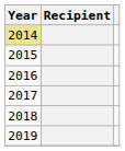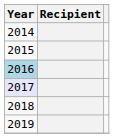2014 | Year: khaki background -> no background
2016 | Year: no background -> lightblue background
2017 | Year: no background -> lavender background
